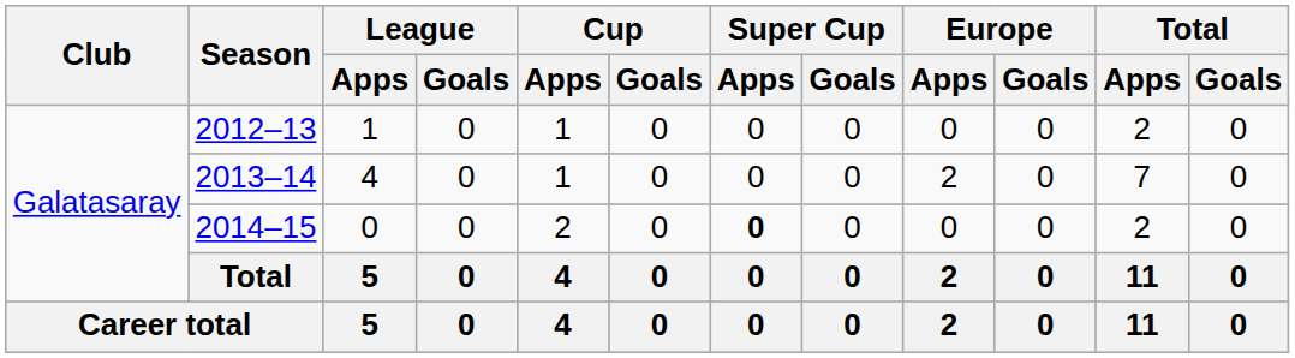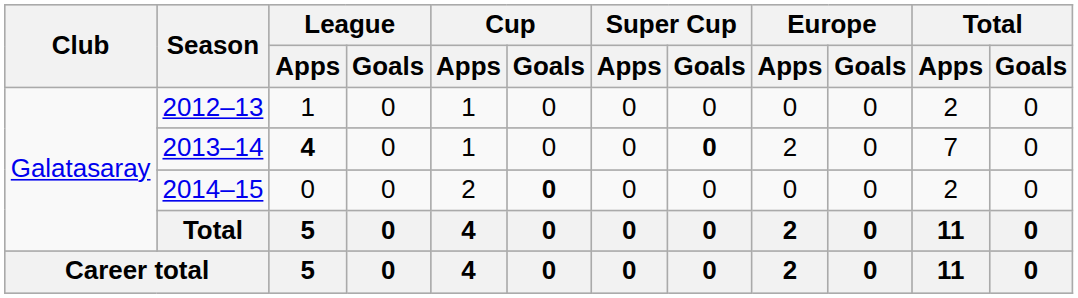2013–14 | League / Apps: normal -> bold
2013–14 | Super Cup / Goals: normal -> bold
2014–15 | Cup / Goals: normal -> bold
2014–15 | Super Cup / Apps: bold -> normal
